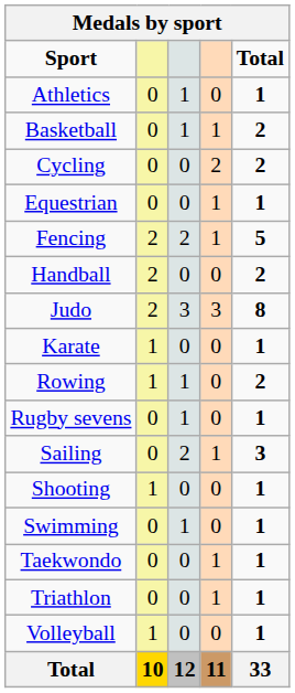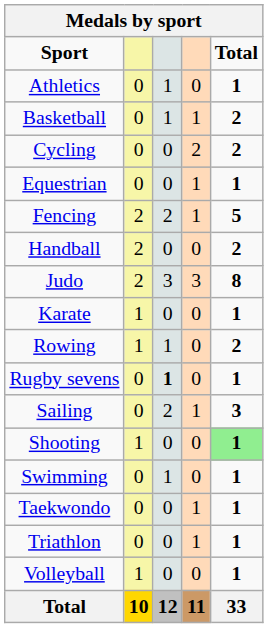Rugby sevens | column 3: normal -> bold
Shooting | Total: no background -> lightgreen background
